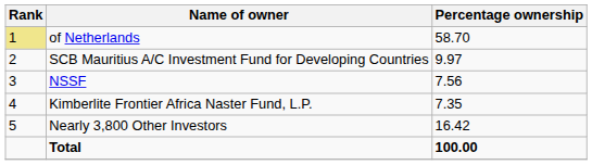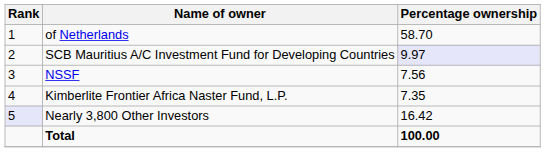of Netherlands | Rank: khaki background -> no background
SCB Mauritius A/C Investment Fund for Developing Countries | Percentage ownership: no background -> lavender background
Nearly 3,800 Other Investors | Rank: no background -> lavender background
